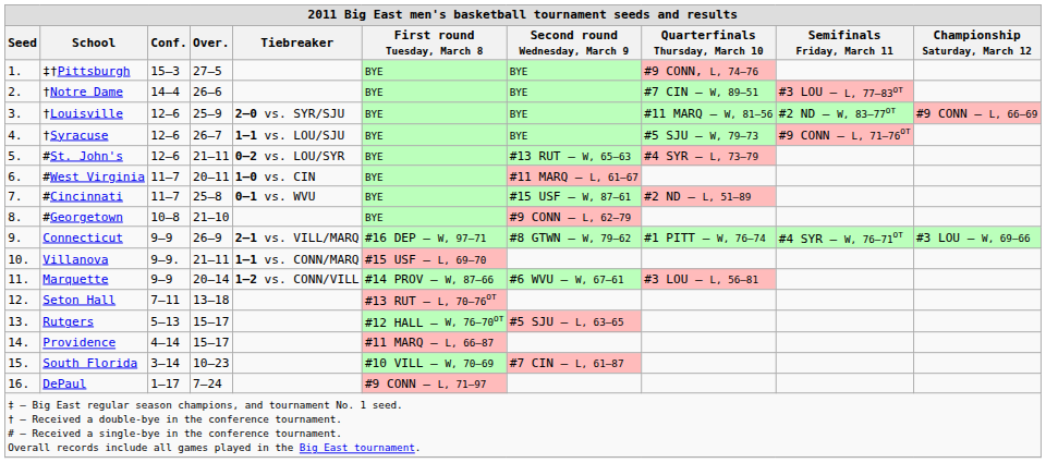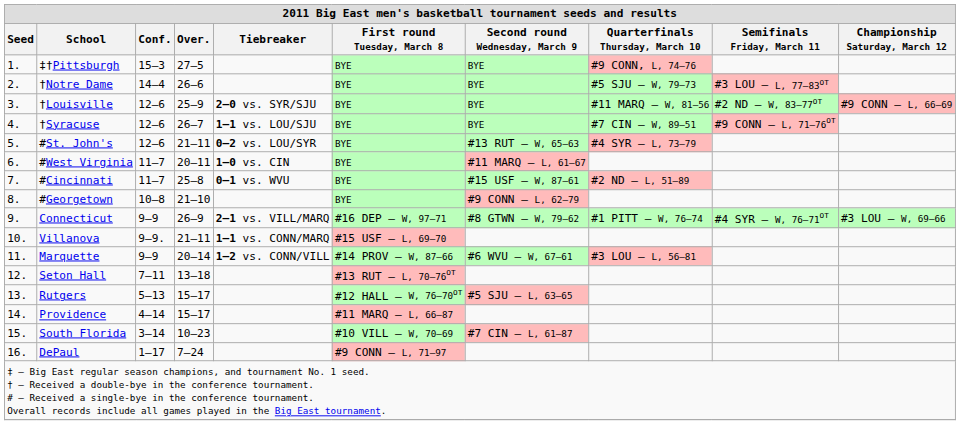†Notre Dame | Quarterfinals Thursday, March 10: #7 CIN – W, 89–51 -> #5 SJU – W, 79–73
†Syracuse | Quarterfinals Thursday, March 10: #5 SJU – W, 79–73 -> #7 CIN – W, 89–51
